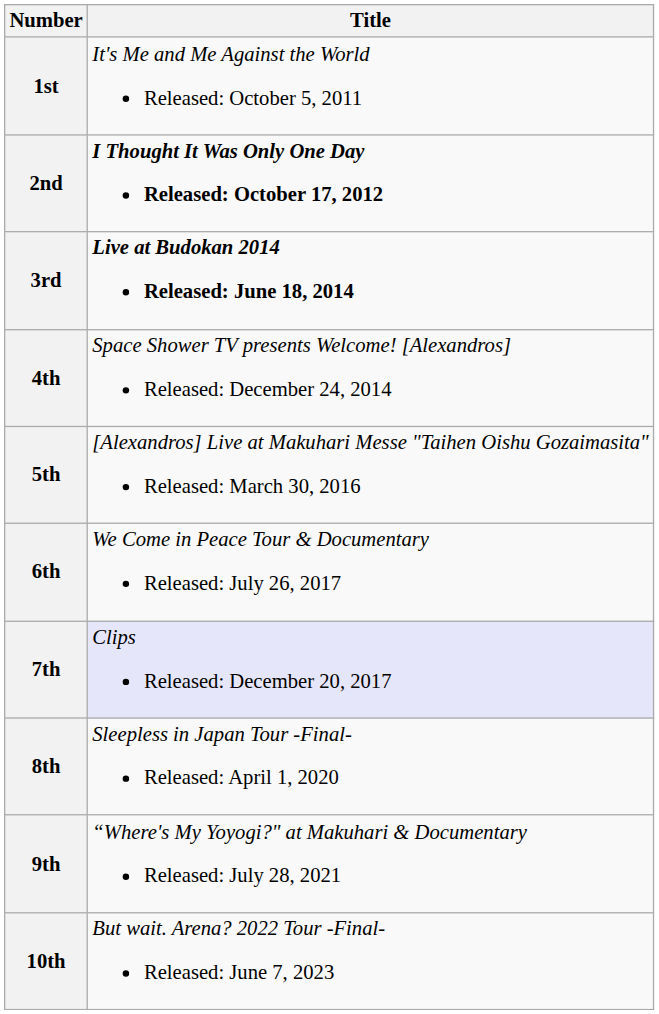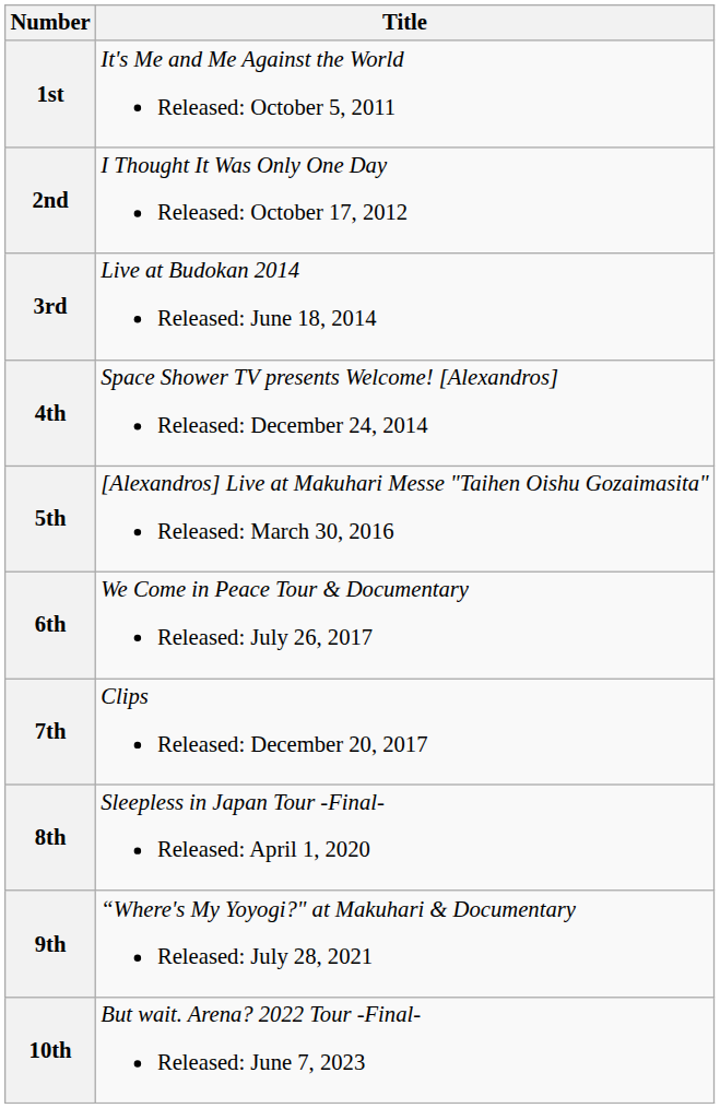2nd | Title: bold -> normal
3rd | Title: bold -> normal
7th | Title: lavender background -> no background
